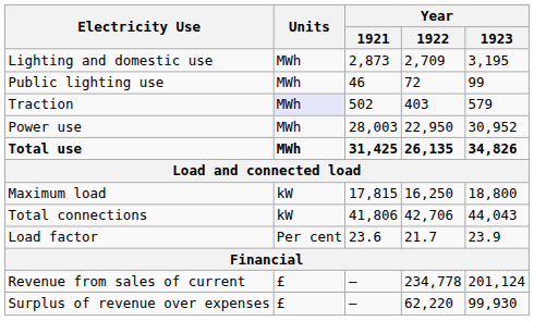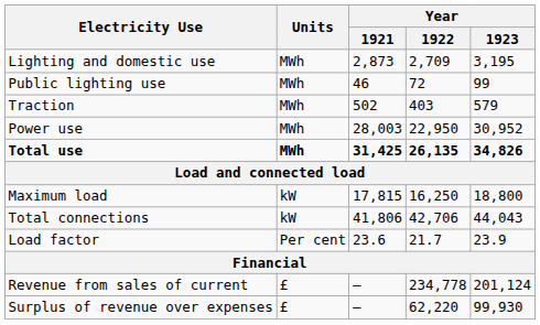Traction | Units: lavender background -> no background
